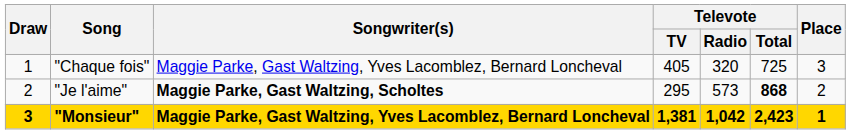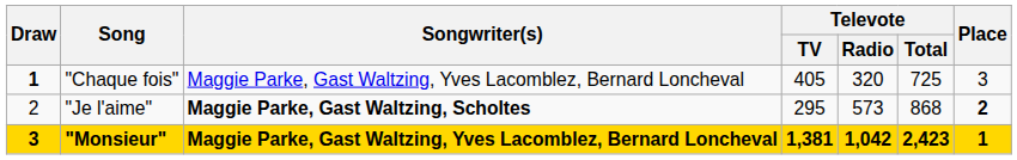"Chaque fois" | Draw: normal -> bold
"Je l'aime" | Televote / Total: bold -> normal
"Je l'aime" | Place: normal -> bold
